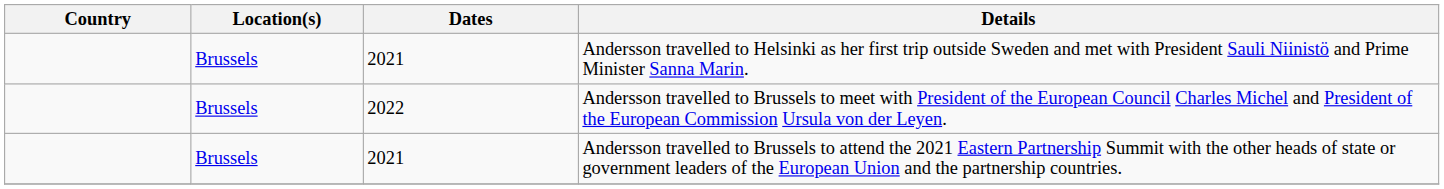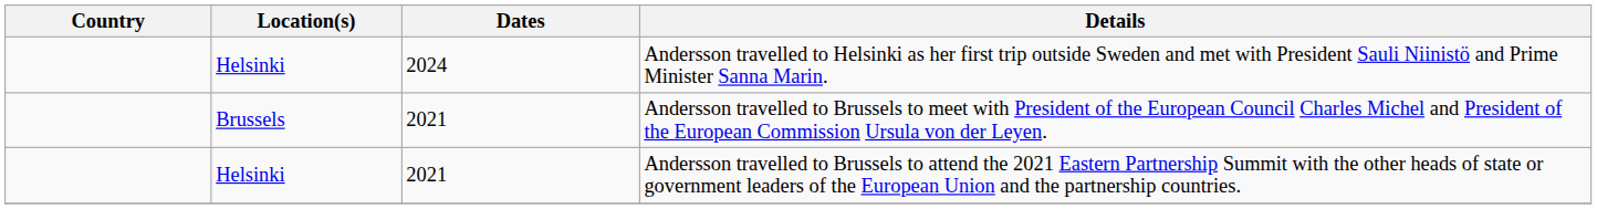row 2 | Location(s): Brussels -> Helsinki
row 2 | Dates: 2021 -> 2024
row 3 | Dates: 2022 -> 2021
row 4 | Location(s): Brussels -> Helsinki
